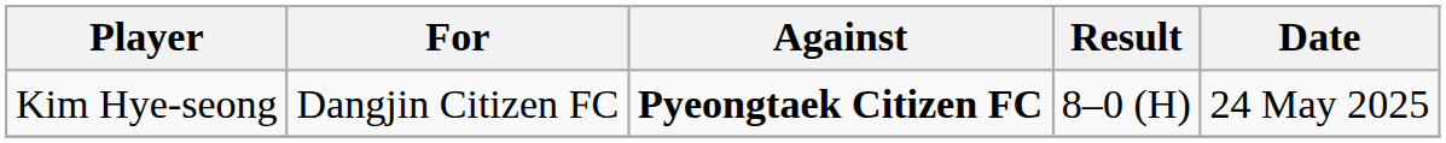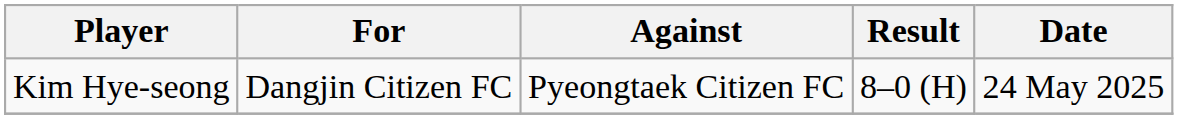Kim Hye-seong | Against: bold -> normal
